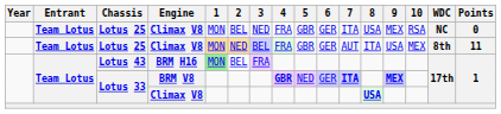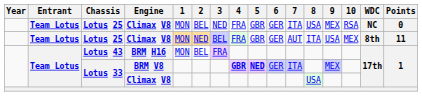Lotus 43 | 1: lightgreen background -> no background
Lotus 33 / BRM V8 | 5: normal -> bold
Lotus 33 / BRM V8 | 7: bold -> normal
Lotus 33 / BRM V8 | 9: bold -> normal
Lotus 33 / Climax V8 | 8: bold -> normal
